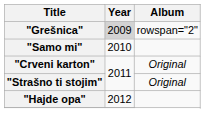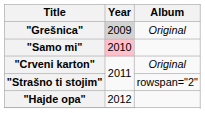"Grešnica" | Album: rowspan="2" -> Original
"Samo mi" | Year: no background -> pink background
"Strašno ti stojim" | Album: Original -> rowspan="2"
